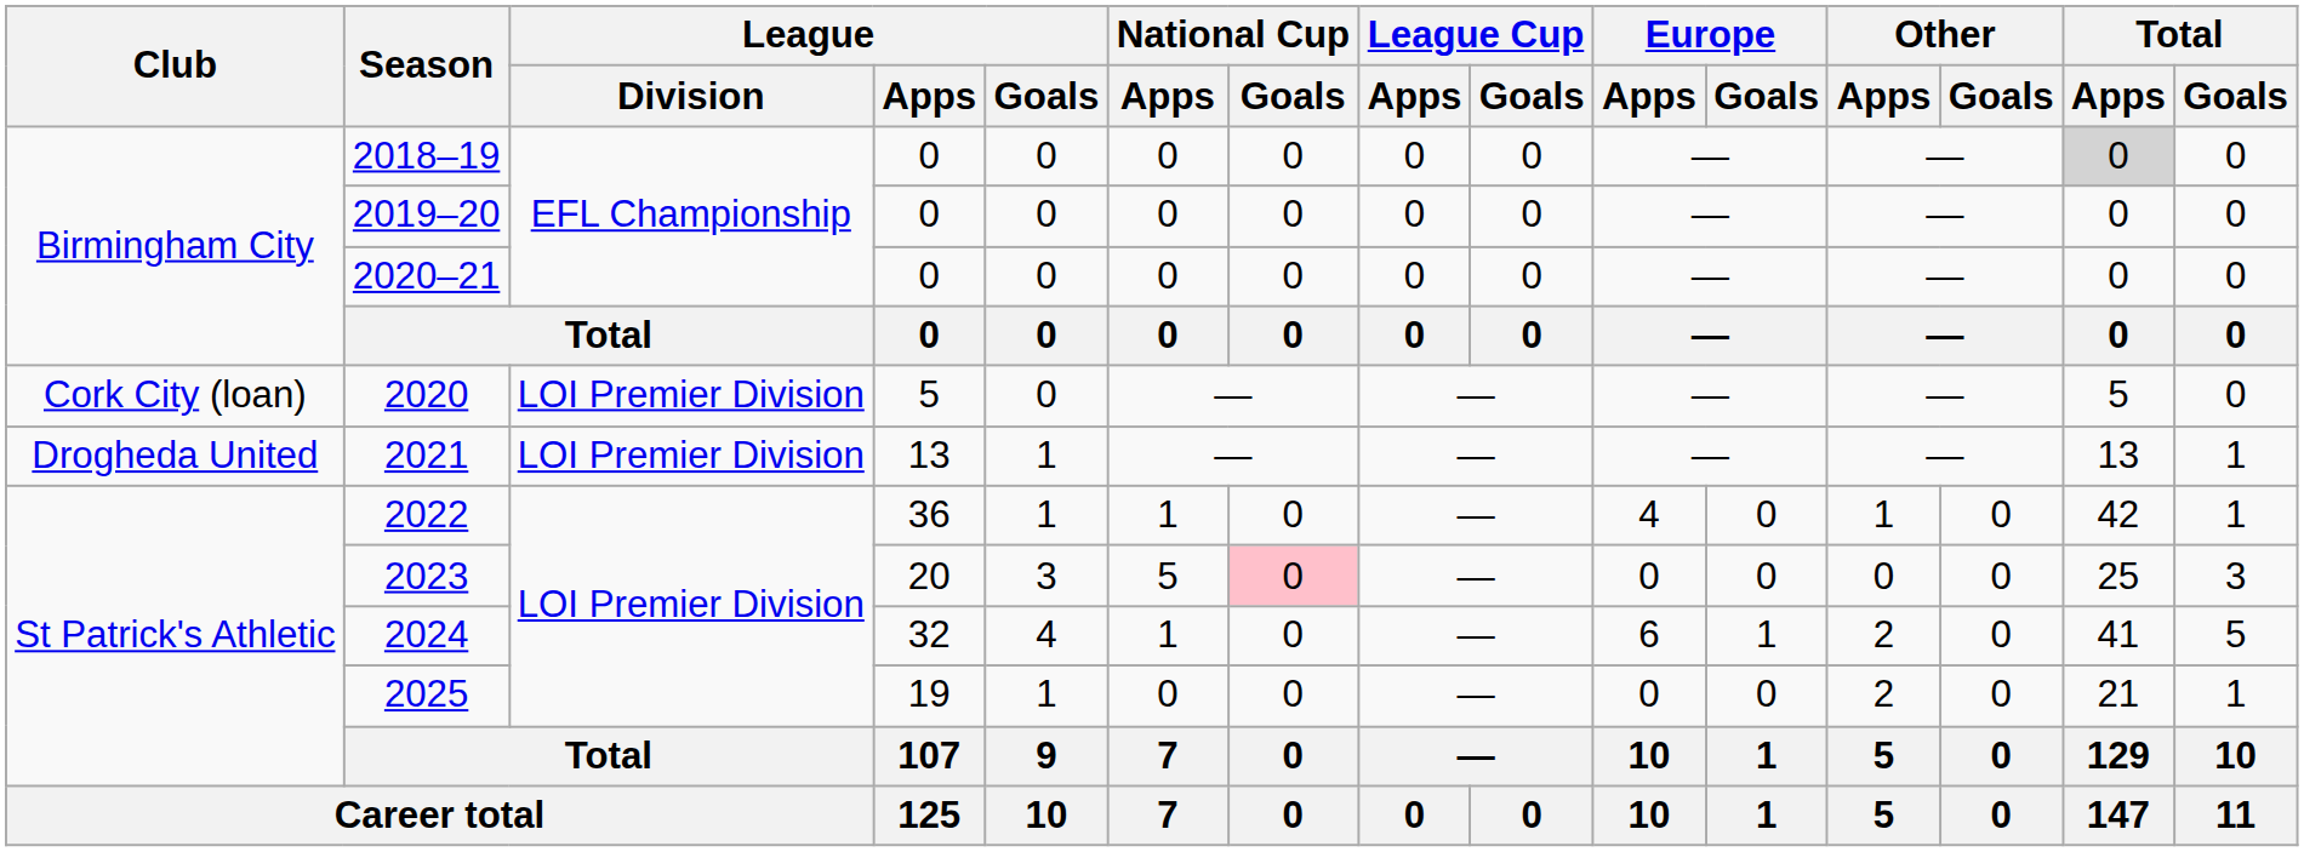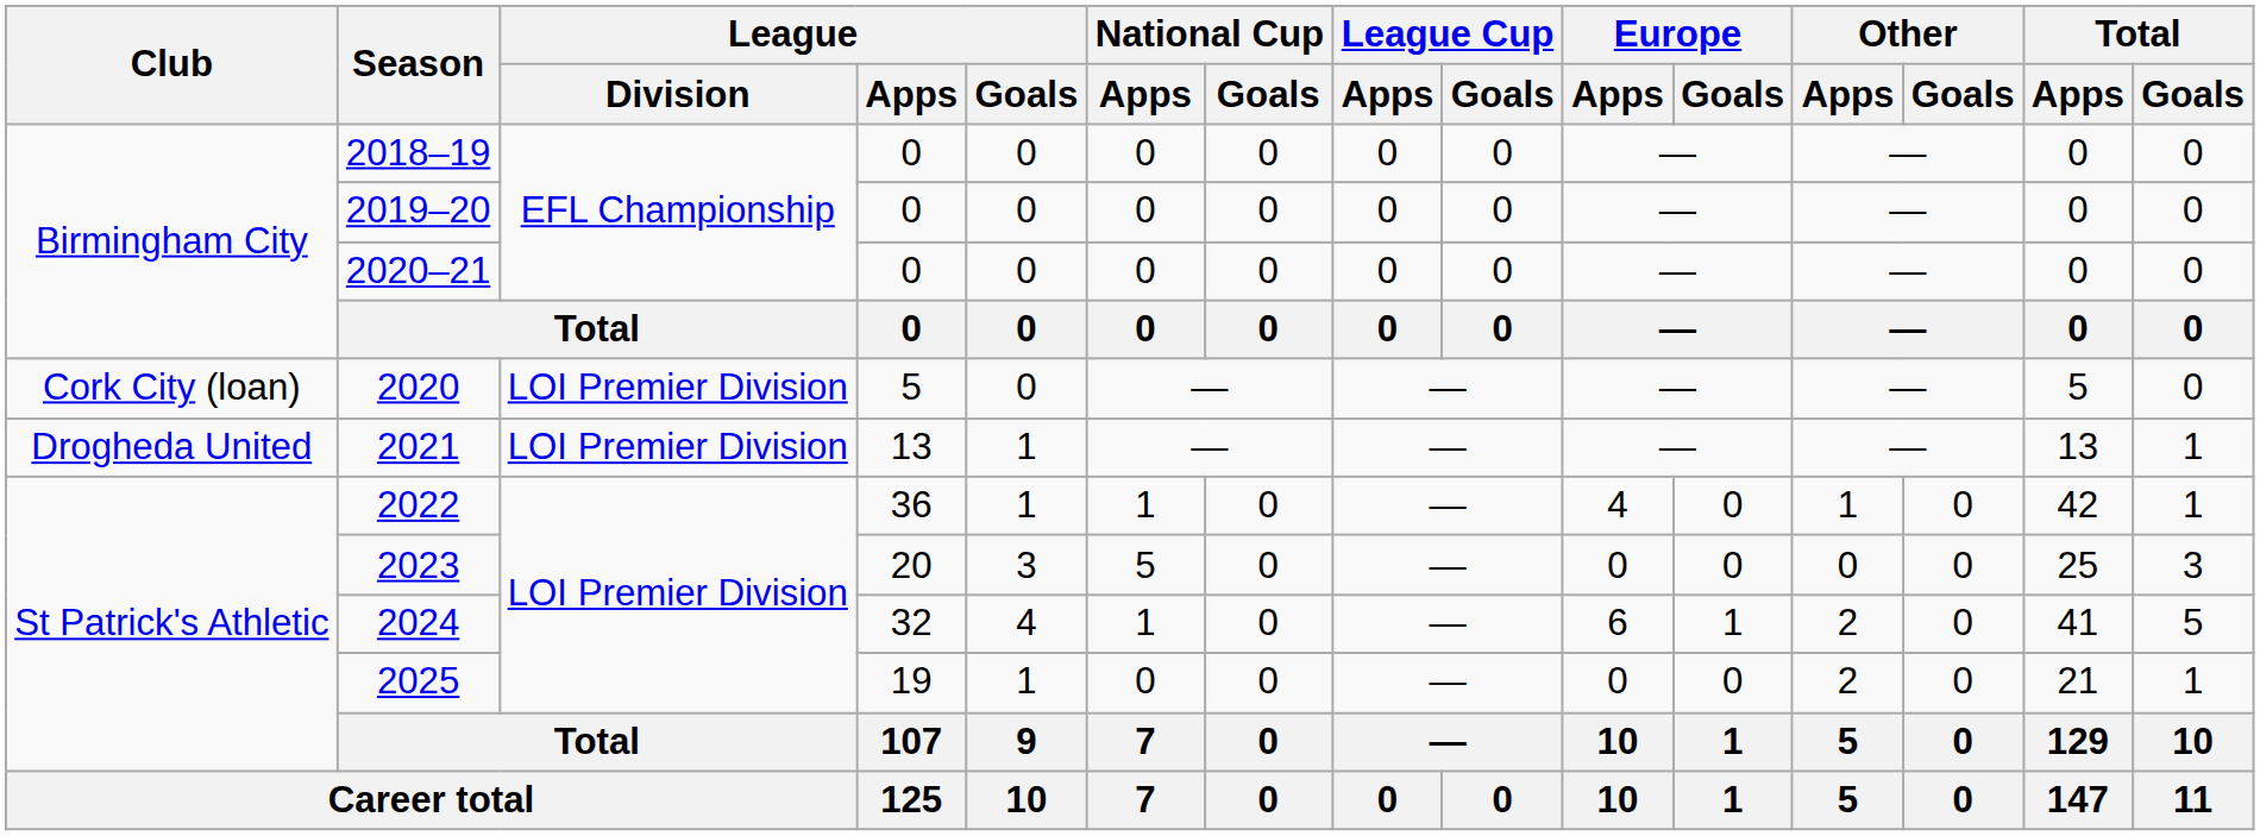2018–19 | Total / Apps: lightgrey background -> no background
2023 | National Cup / Goals: pink background -> no background
